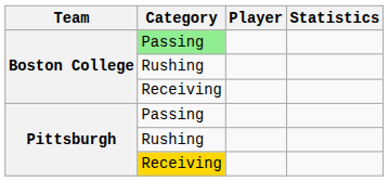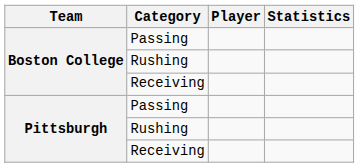Boston College / Passing | Category: lightgreen background -> no background
Pittsburgh / Receiving | Category: gold background -> no background
